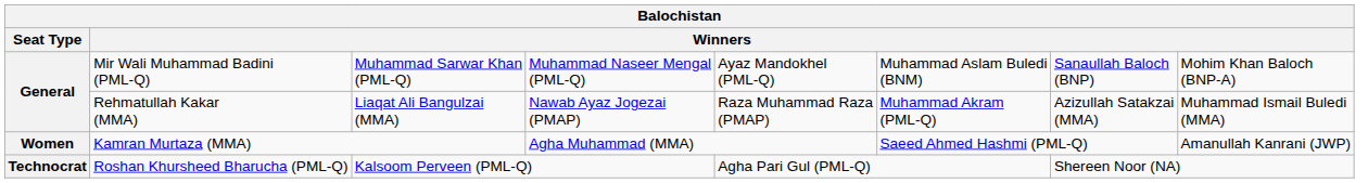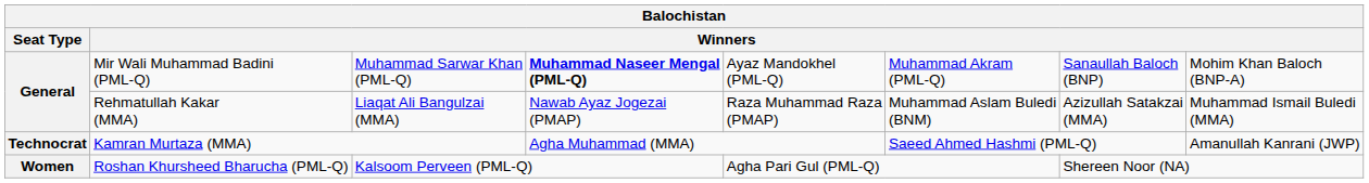Mir Wali Muhammad Badini (PML-Q) | column 4: normal -> bold
Mir Wali Muhammad Badini (PML-Q) | column 6: Muhammad Aslam Buledi (BNM) -> Muhammad Akram (PML-Q)
Rehmatullah Kakar (MMA) | column 6: Muhammad Akram (PML-Q) -> Muhammad Aslam Buledi (BNM)
Kamran Murtaza (MMA) | Seat Type: Women -> Technocrat
Roshan Khursheed Bharucha (PML-Q) | Seat Type: Technocrat -> Women
